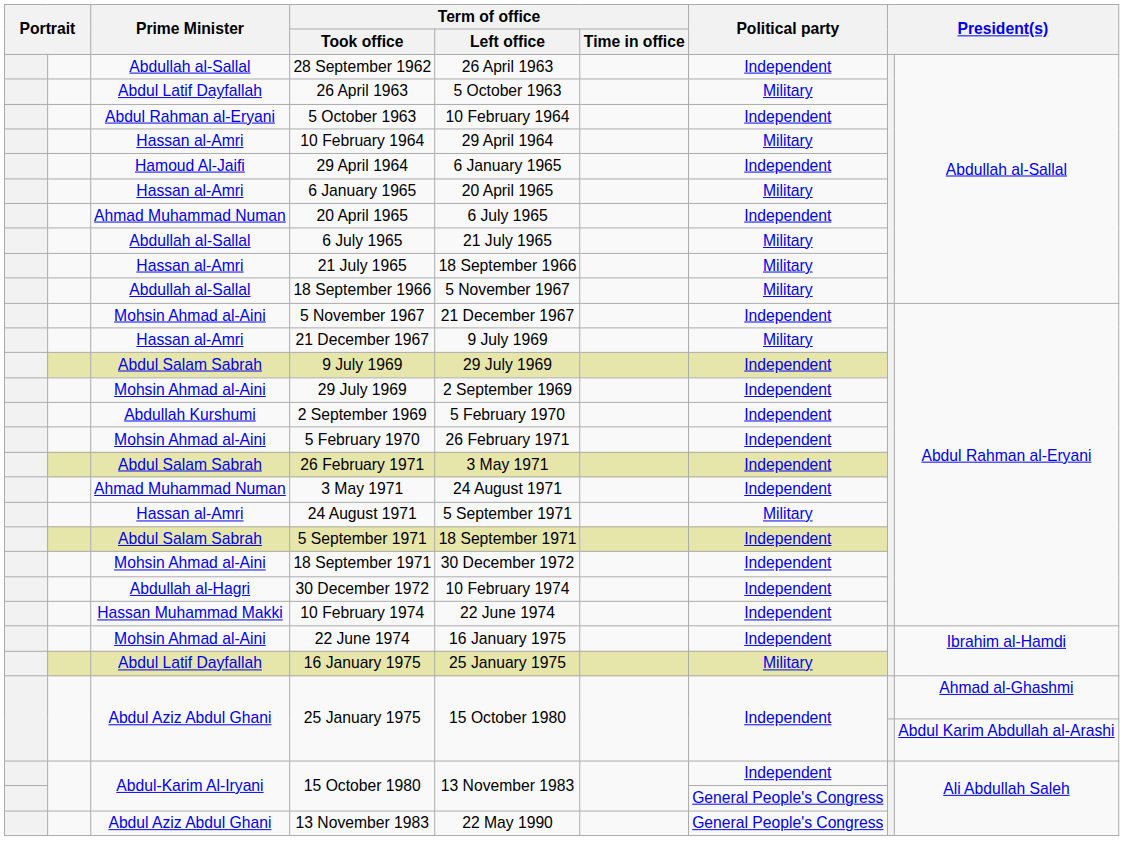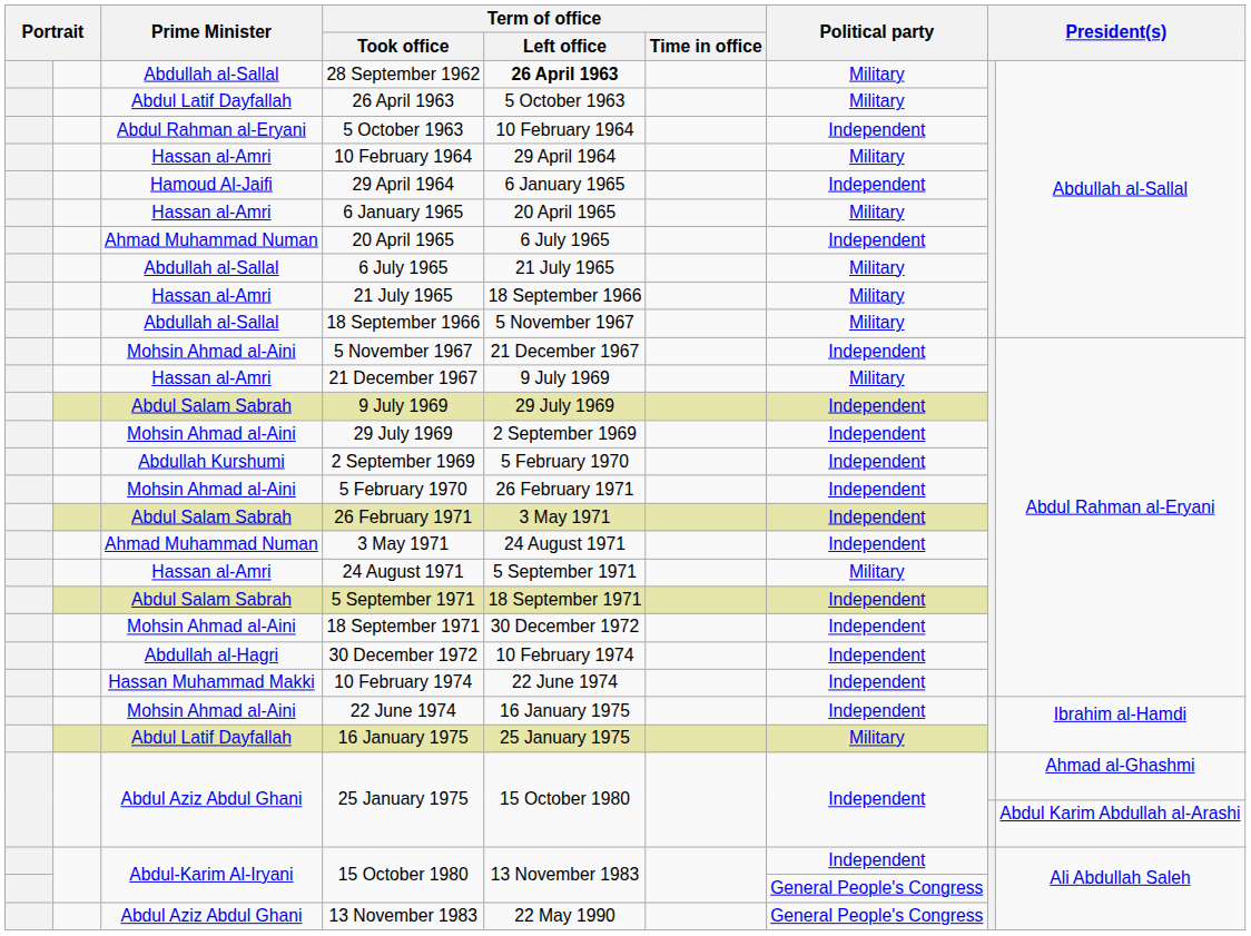28 September 1962 | Term of office / Left office: normal -> bold
28 September 1962 | Political party: Independent -> Military
